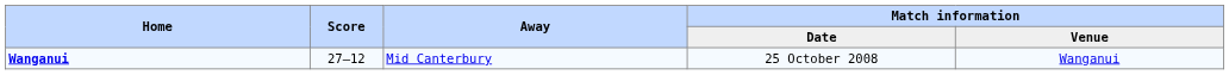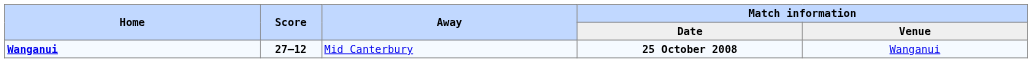row 3 | Score: normal -> bold
row 3 | Match information / Date: normal -> bold
